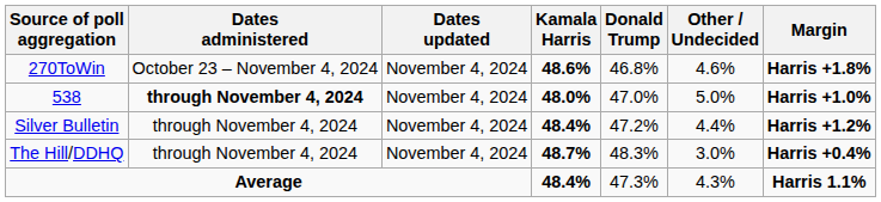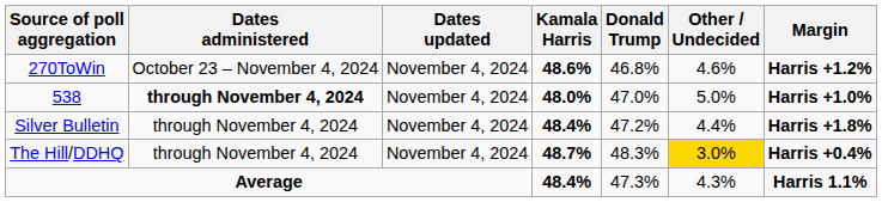270ToWin | Margin: Harris +1.8% -> Harris +1.2%
Silver Bulletin | Margin: Harris +1.2% -> Harris +1.8%
The Hill/DDHQ | Other / Undecided: no background -> gold background
